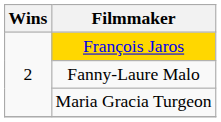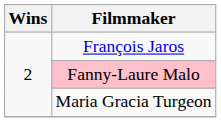François Jaros | Filmmaker: gold background -> no background
Fanny-Laure Malo | Filmmaker: no background -> pink background
